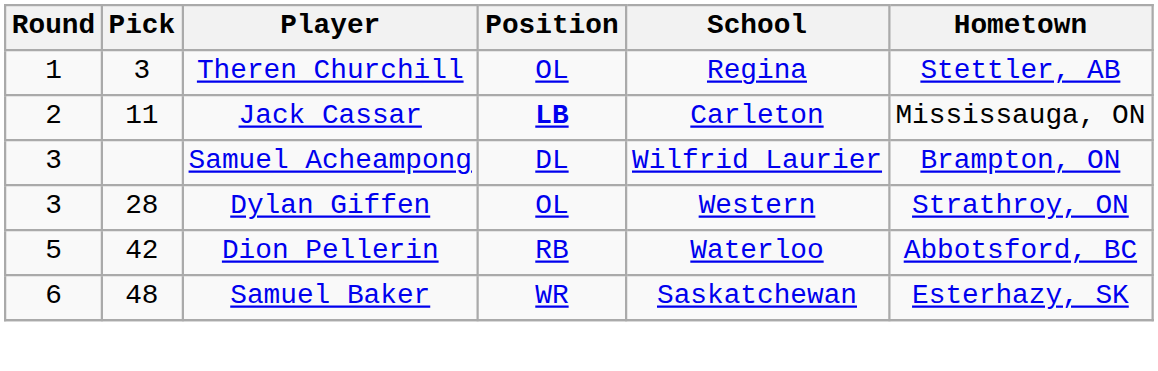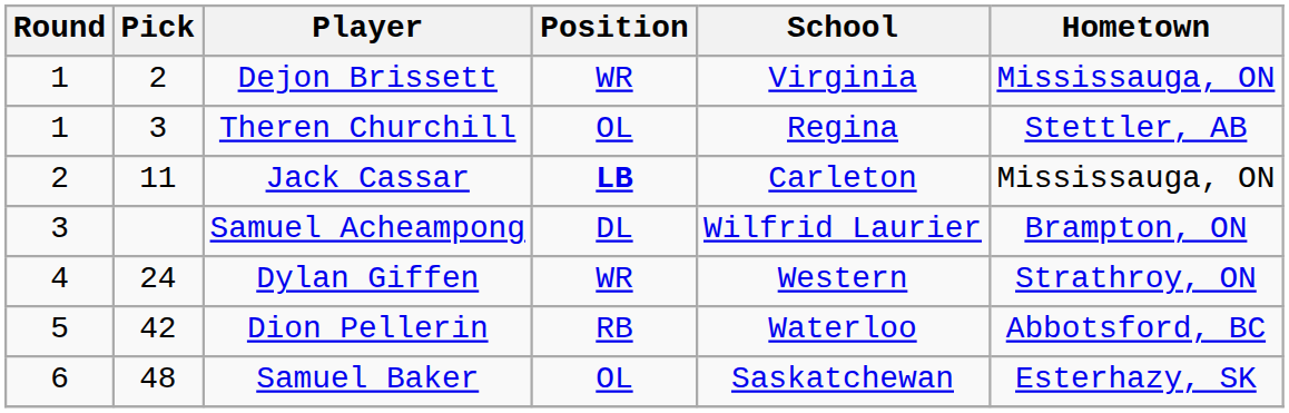+ row: 1 | 2 | Dejon Brissett | WR | Virginia | Mississauga, ON
Dylan Giffen | Round: 3 -> 4
Dylan Giffen | Pick: 28 -> 24
Dylan Giffen | Position: OL -> WR
Samuel Baker | Position: WR -> OL
